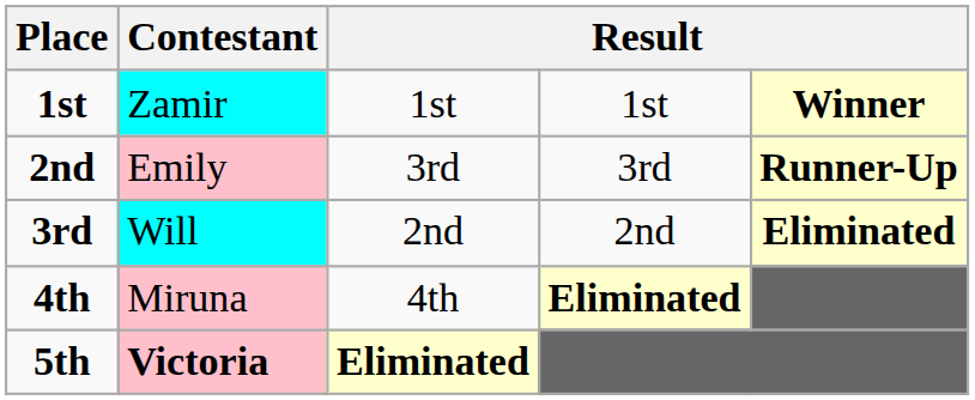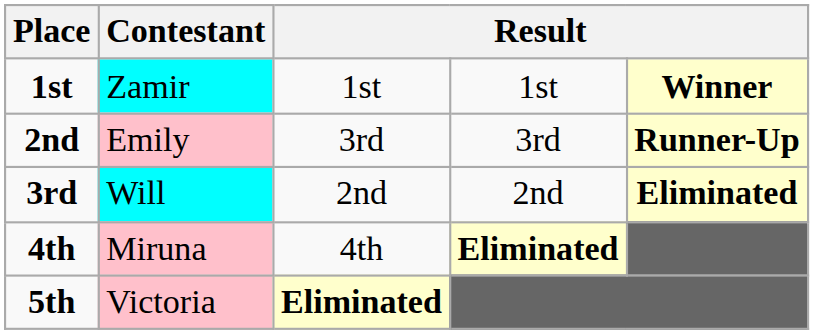5th | Contestant: bold -> normal
